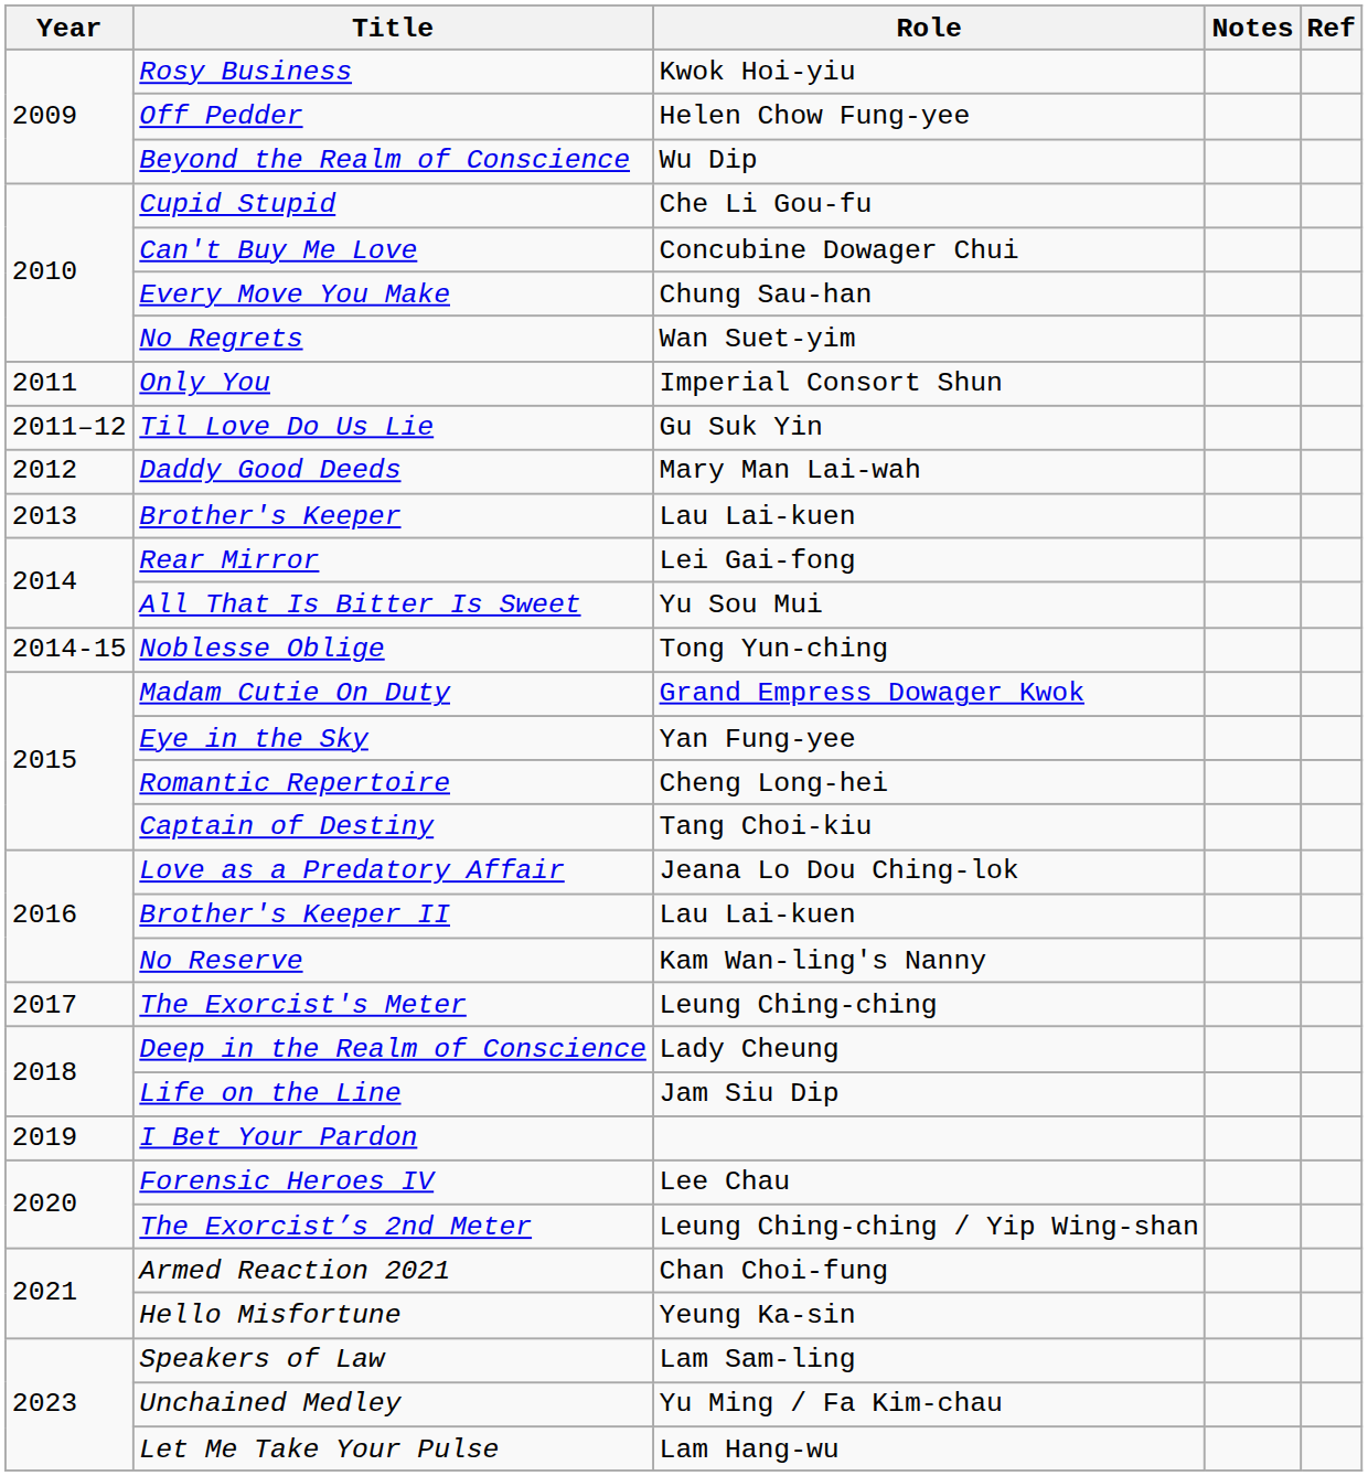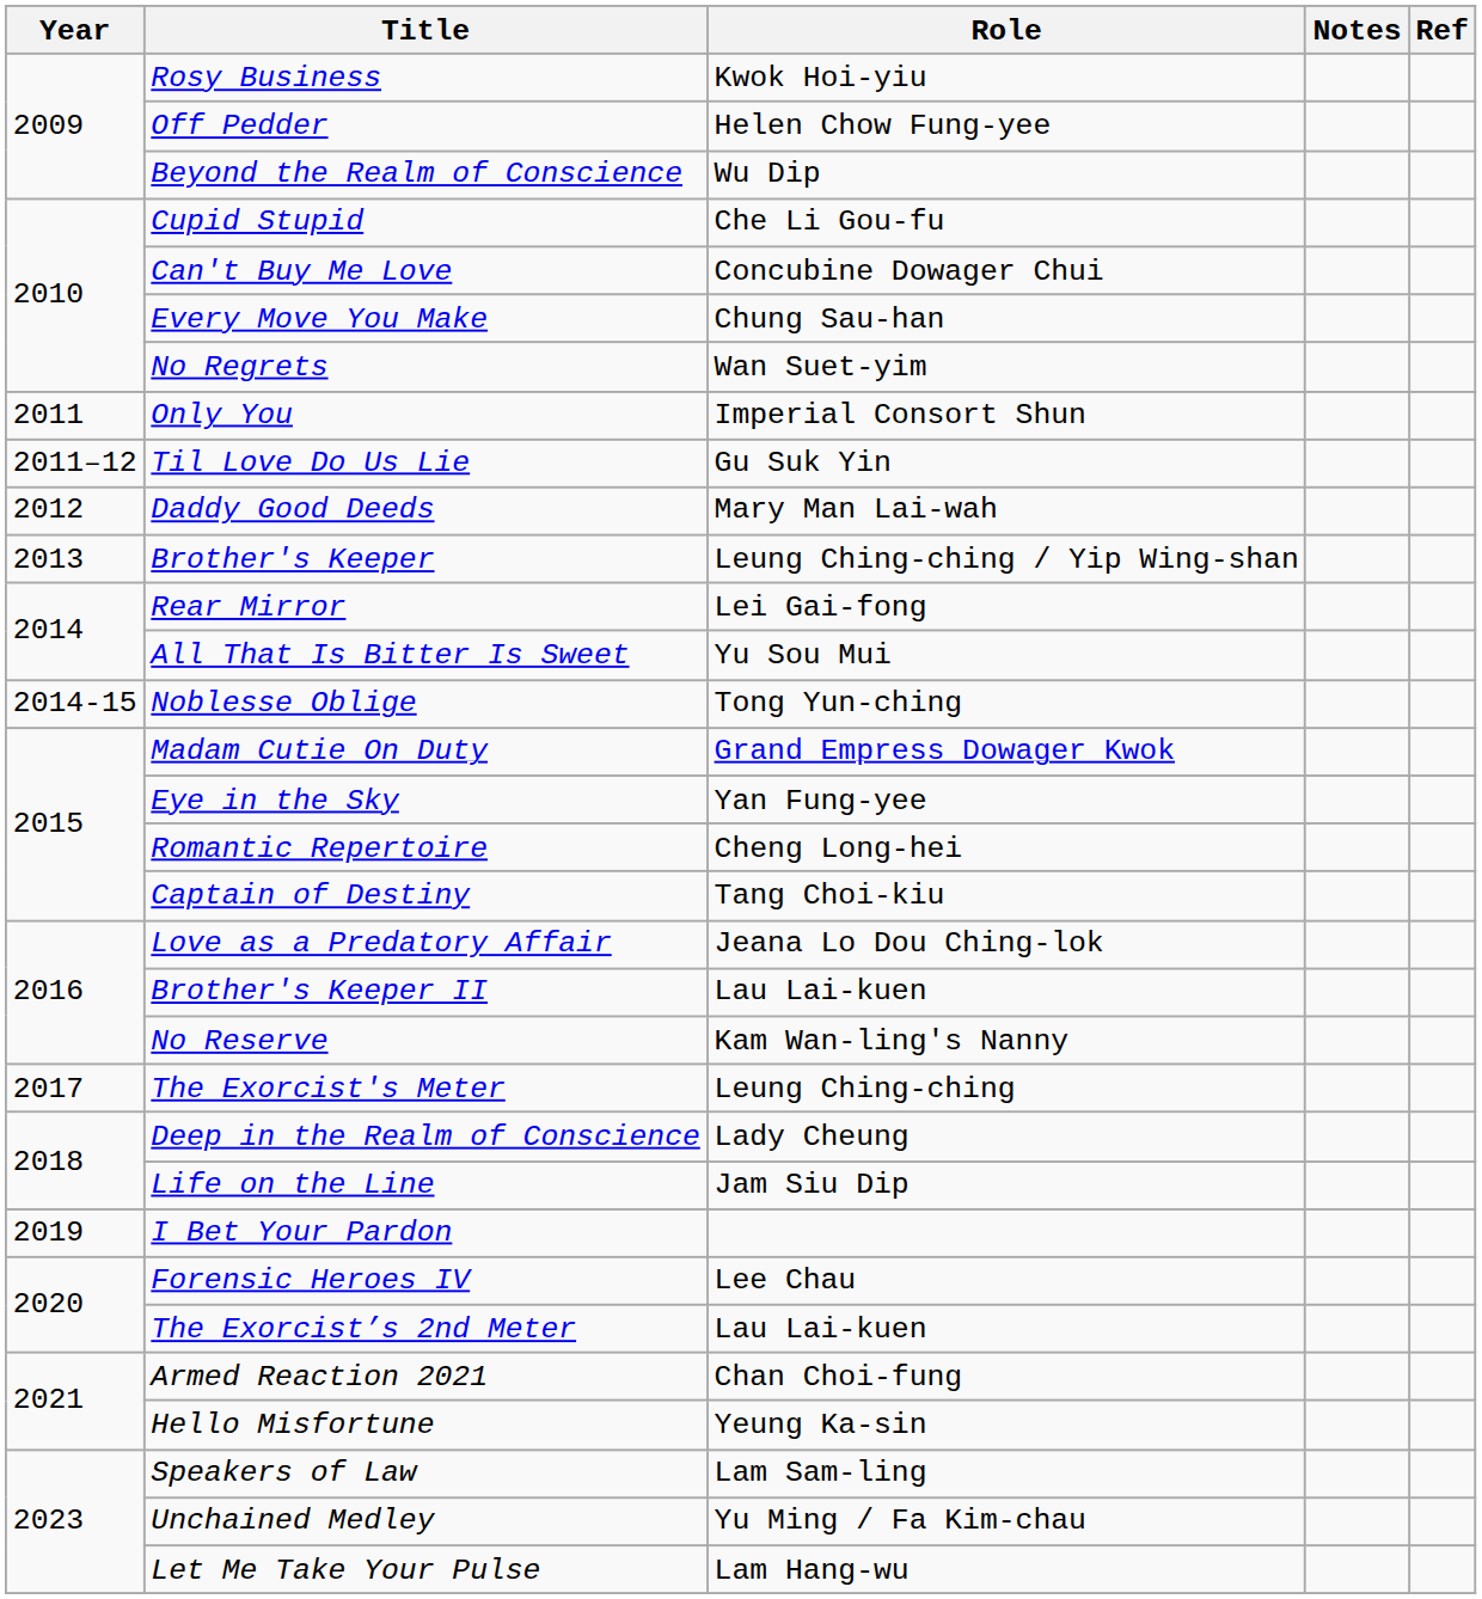Brother's Keeper | Role: Lau Lai-kuen -> Leung Ching-ching / Yip Wing-shan
The Exorcist’s 2nd Meter | Role: Leung Ching-ching / Yip Wing-shan -> Lau Lai-kuen
